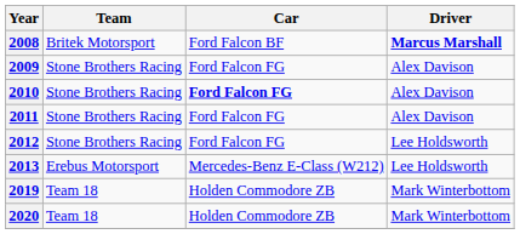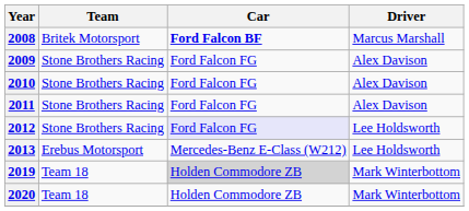2008 | Car: normal -> bold
2008 | Driver: bold -> normal
2010 | Car: bold -> normal
2012 | Car: no background -> lavender background
2019 | Car: no background -> lightgrey background
